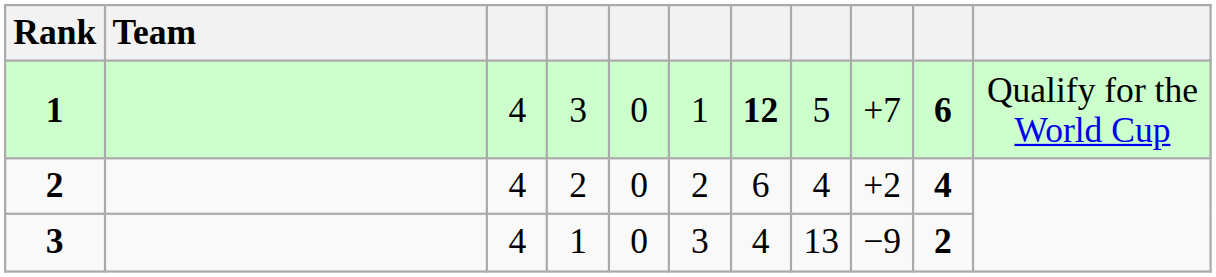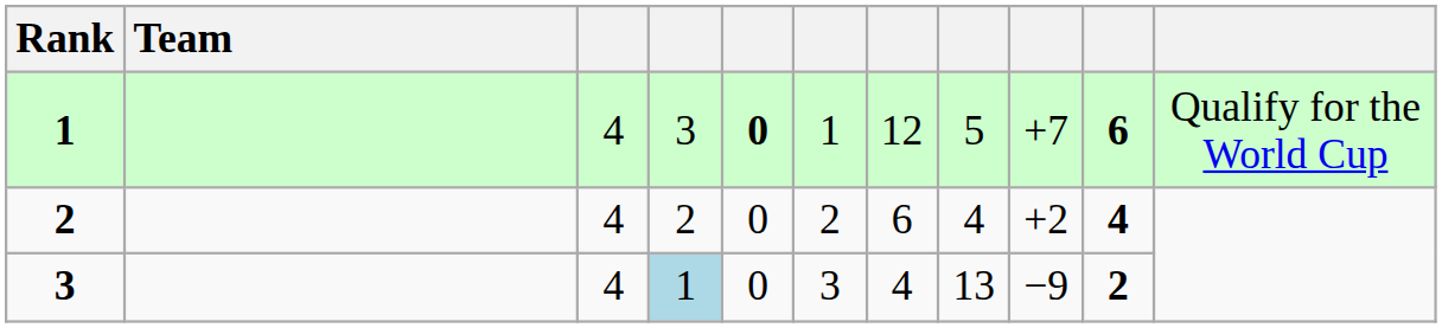row 2 | column 5: normal -> bold
row 2 | column 7: bold -> normal
row 4 | column 4: no background -> lightblue background
